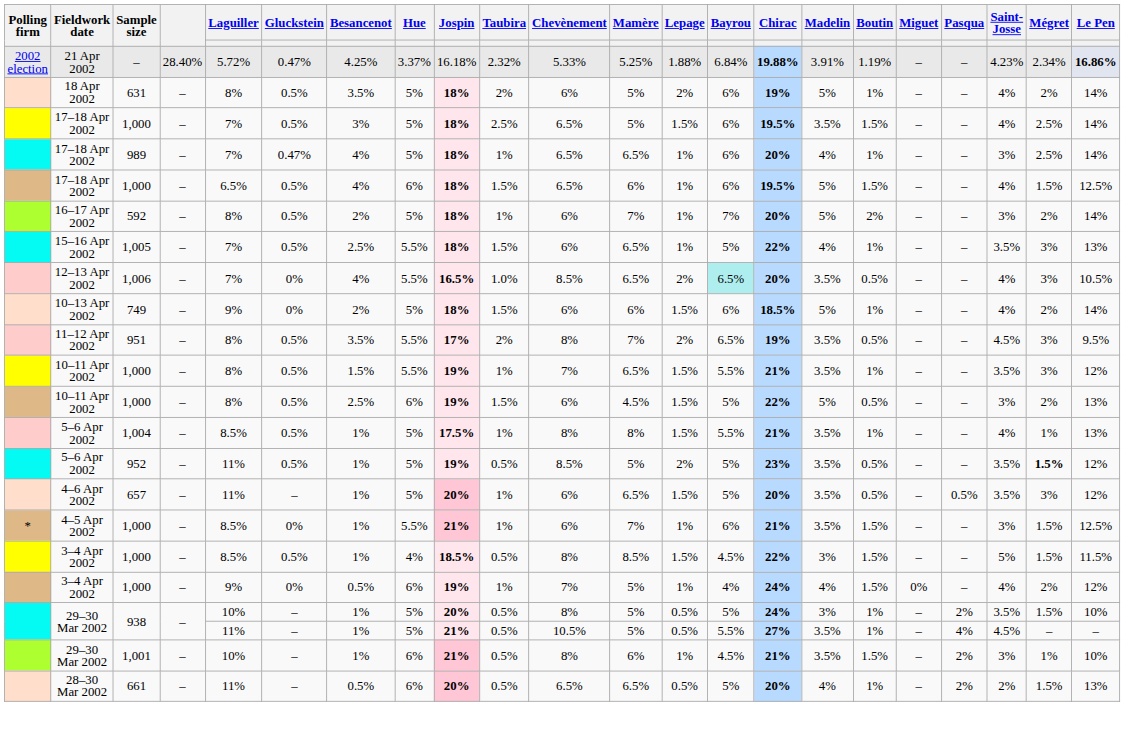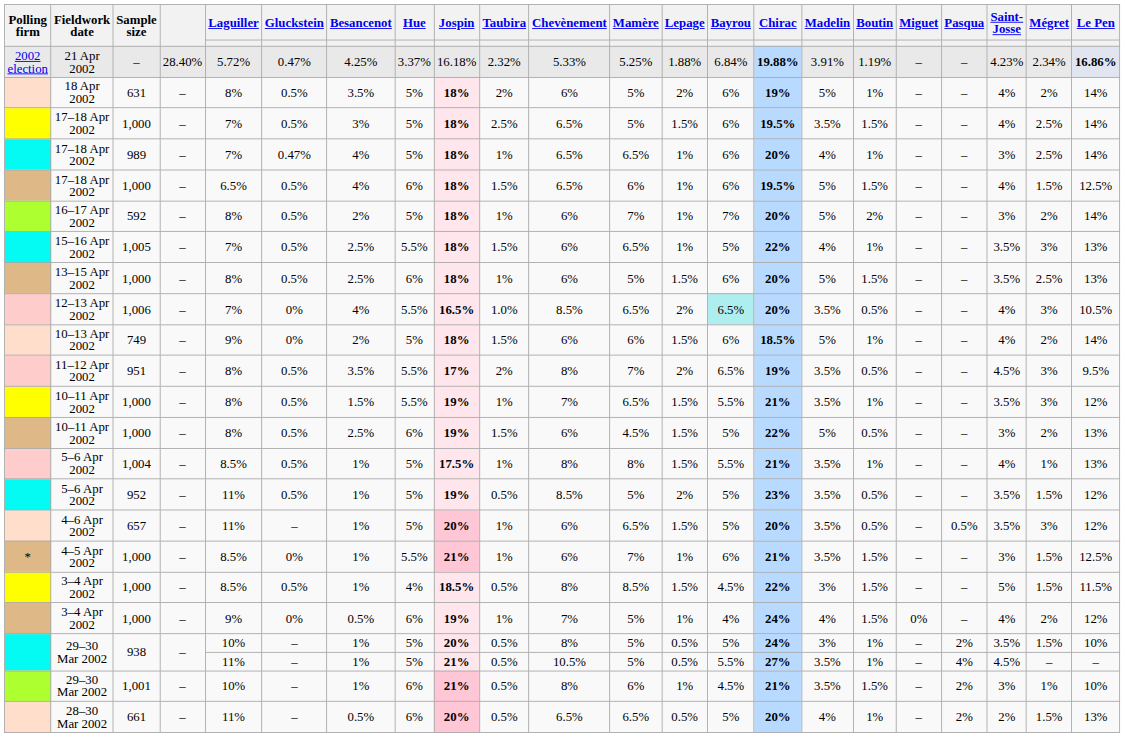+ row: 13–15 Apr 2002 | 1,000 | – | 8% | 0.5% | 2.5% | 6% | 18% | 1% | 6% | 5% | 1.5% | 6% | 20% | 5% | 1.5% | – | – | 3.5% | 2.5% | 13%
5–6 Apr 2002 / 952 | Mégret: bold -> normal
